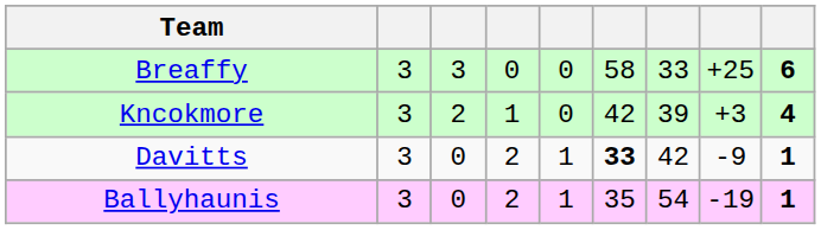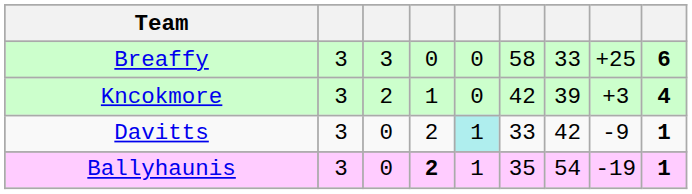Davitts | column 5: no background -> paleturquoise background
Davitts | column 6: bold -> normal
Ballyhaunis | column 4: normal -> bold
